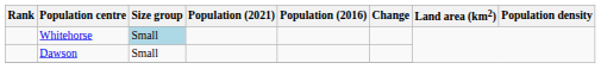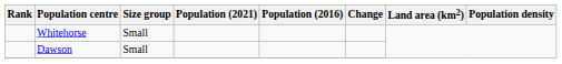Whitehorse | Size group: lightblue background -> no background
